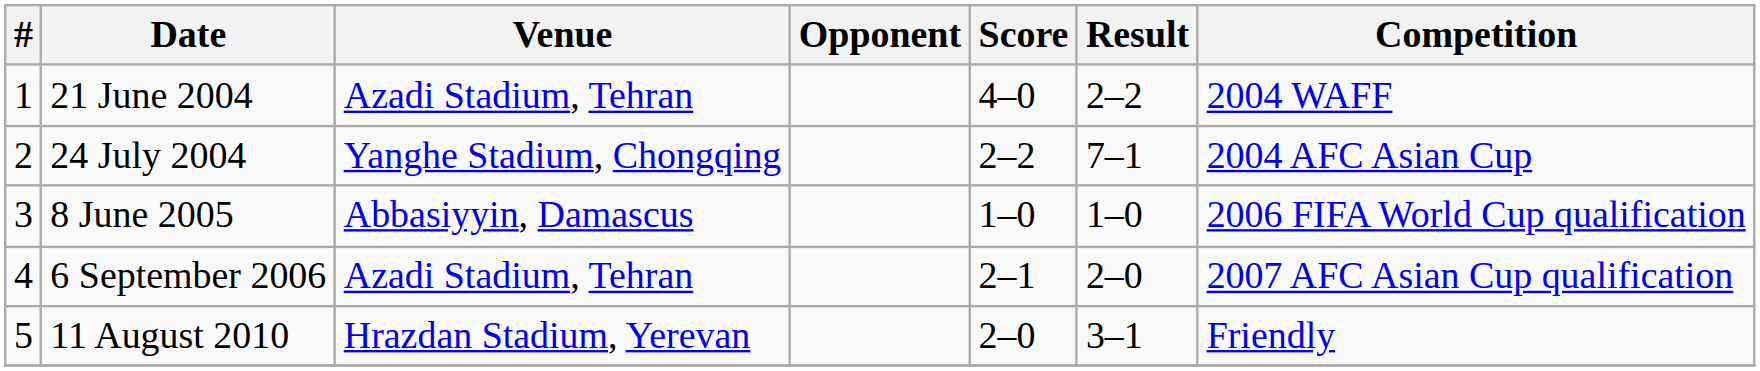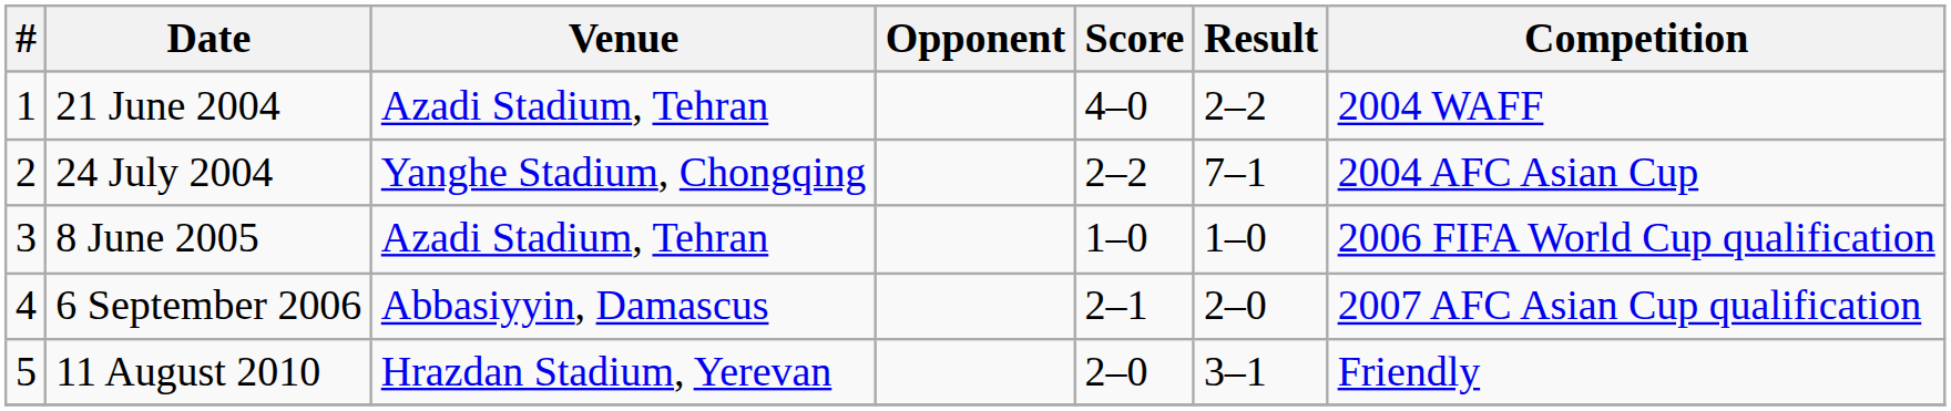8 June 2005 | Venue: Abbasiyyin, Damascus -> Azadi Stadium, Tehran
6 September 2006 | Venue: Azadi Stadium, Tehran -> Abbasiyyin, Damascus
